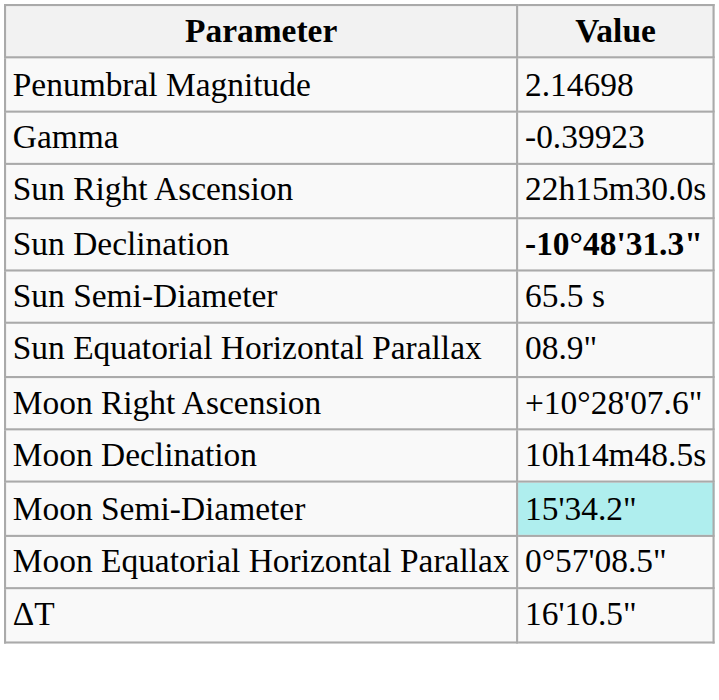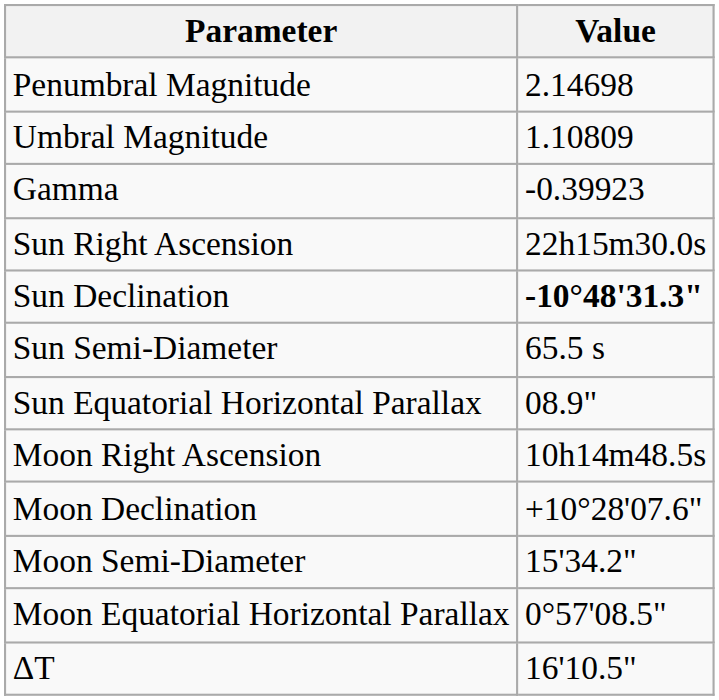+ row: Umbral Magnitude | 1.10809
Moon Right Ascension | Value: +10°28'07.6" -> 10h14m48.5s
Moon Declination | Value: 10h14m48.5s -> +10°28'07.6"
Moon Semi-Diameter | Value: paleturquoise background -> no background
